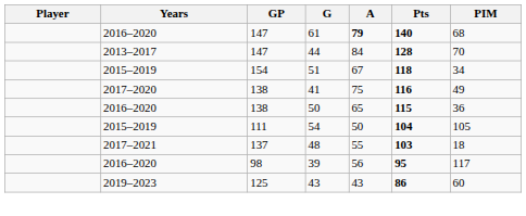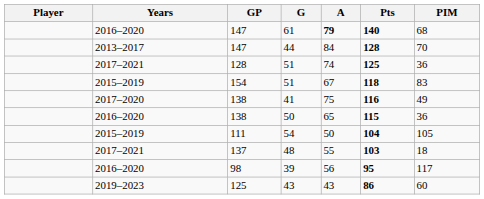+ row: 2017–2021 | 128 | 51 | 74 | 125 | 36
154 / 51 | PIM: 34 -> 83
